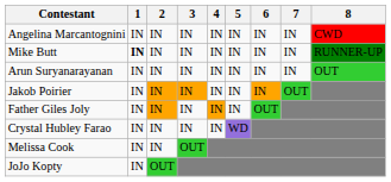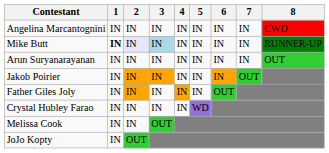Mike Butt | 2: no background -> lavender background
Mike Butt | 3: no background -> lightblue background
